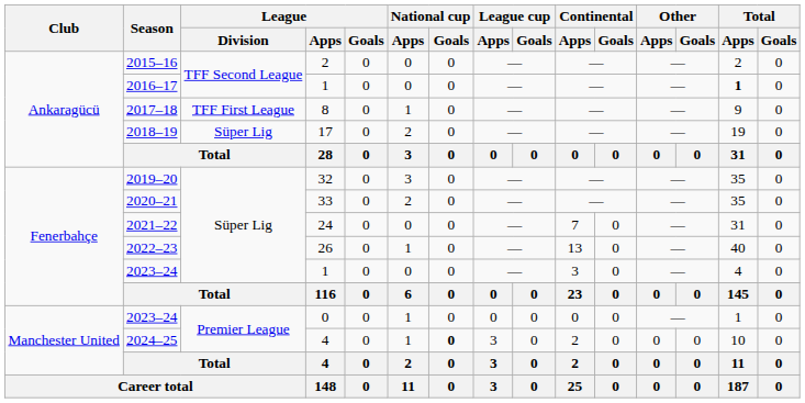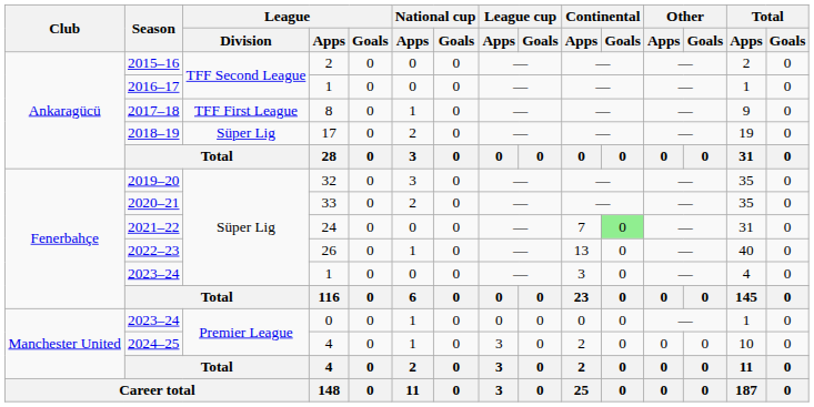2016–17 | Total / Apps: bold -> normal
2021–22 | Continental / Goals: no background -> lightgreen background
2024–25 | National cup / Goals: bold -> normal
